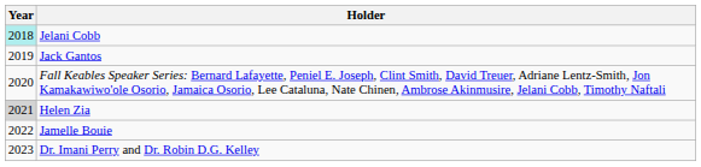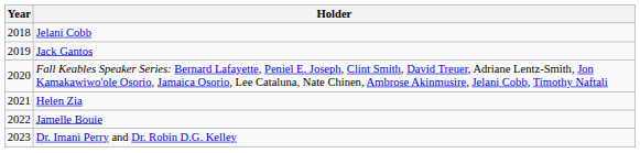Jelani Cobb | Year: paleturquoise background -> no background
Helen Zia | Year: lightgrey background -> no background
